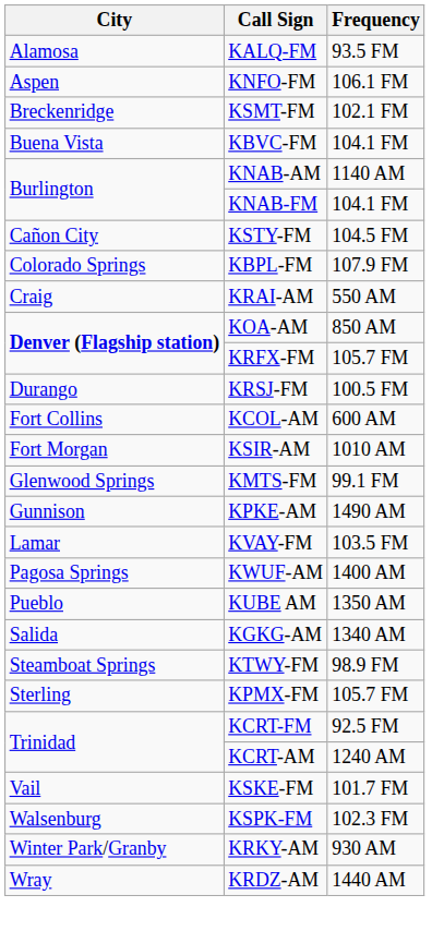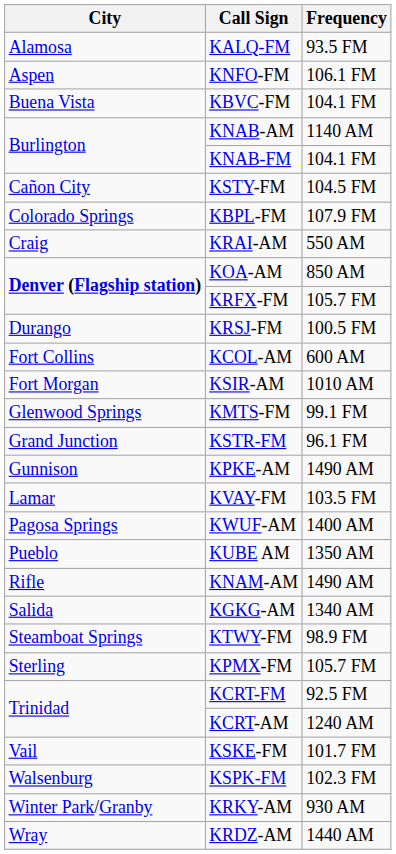- row: Breckenridge | KSMT-FM | 102.1 FM
+ row: Grand Junction | KSTR-FM | 96.1 FM
+ row: Rifle | KNAM-AM | 1490 AM
